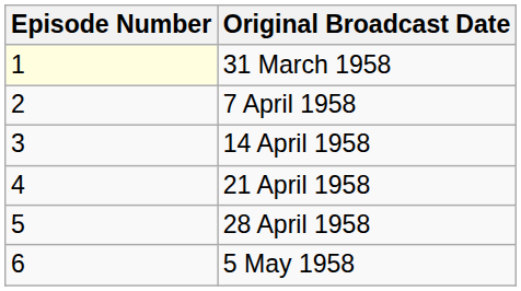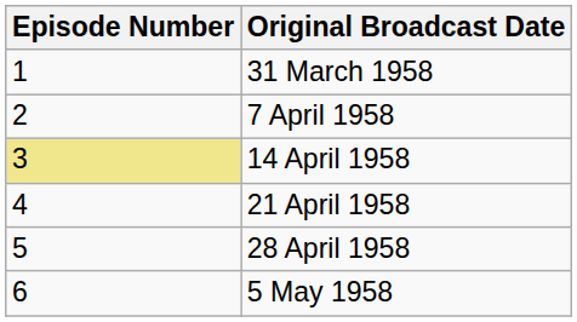31 March 1958 | Episode Number: lightyellow background -> no background
14 April 1958 | Episode Number: no background -> khaki background
